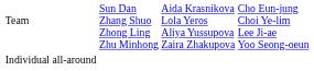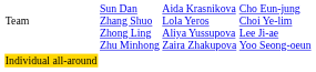row 2 | column 1: no background -> gold background
